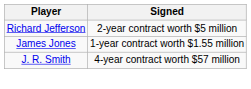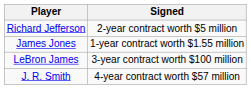+ row: LeBron James | 3-year contract worth $100 million
